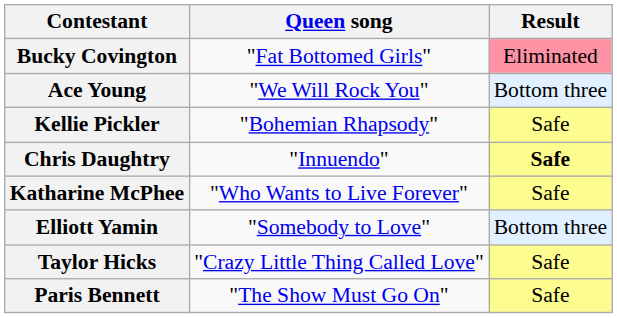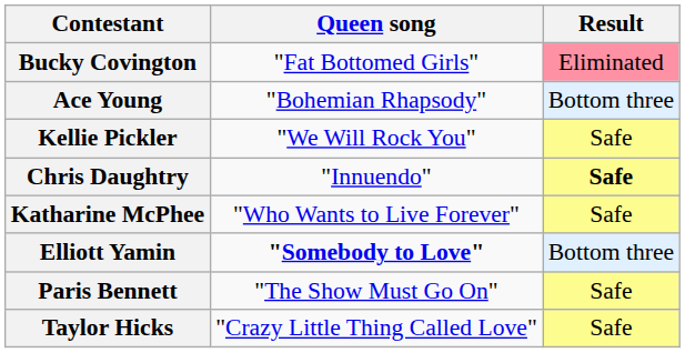Ace Young | Queen song: "We Will Rock You" -> "Bohemian Rhapsody"
Kellie Pickler | Queen song: "Bohemian Rhapsody" -> "We Will Rock You"
Elliott Yamin | Queen song: normal -> bold
rows swapped: Taylor Hicks <-> Paris Bennett
